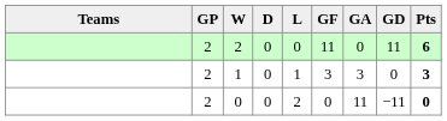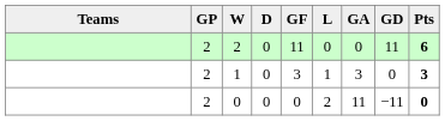columns swapped: L <-> GF
